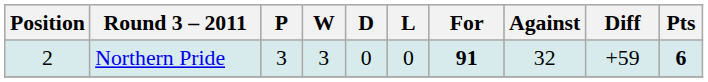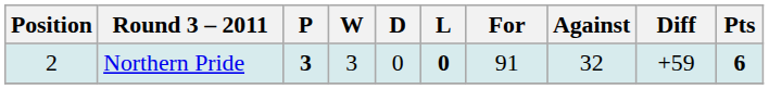Northern Pride | P: normal -> bold
Northern Pride | L: normal -> bold
Northern Pride | For: bold -> normal
